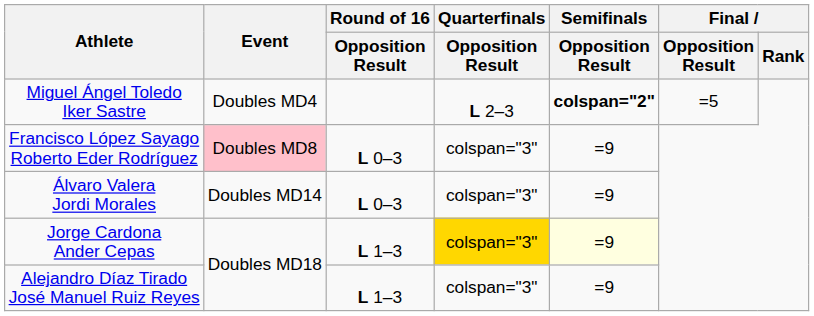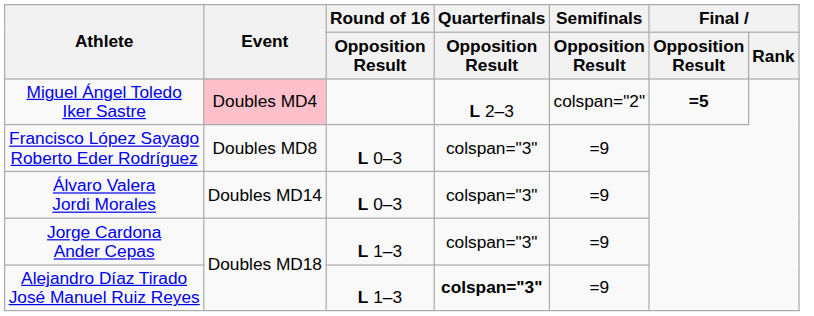Miguel Ángel Toledo Iker Sastre | Event: no background -> pink background
Miguel Ángel Toledo Iker Sastre | Semifinals / Opposition Result: bold -> normal
Miguel Ángel Toledo Iker Sastre | Final / Opposition Result: normal -> bold
Francisco López Sayago Roberto Eder Rodríguez | Event: pink background -> no background
Jorge Cardona Ander Cepas | Quarterfinals / Opposition Result: gold background -> no background
Jorge Cardona Ander Cepas | Semifinals / Opposition Result: lightyellow background -> no background
Alejandro Díaz Tirado José Manuel Ruiz Reyes | Quarterfinals / Opposition Result: normal -> bold
